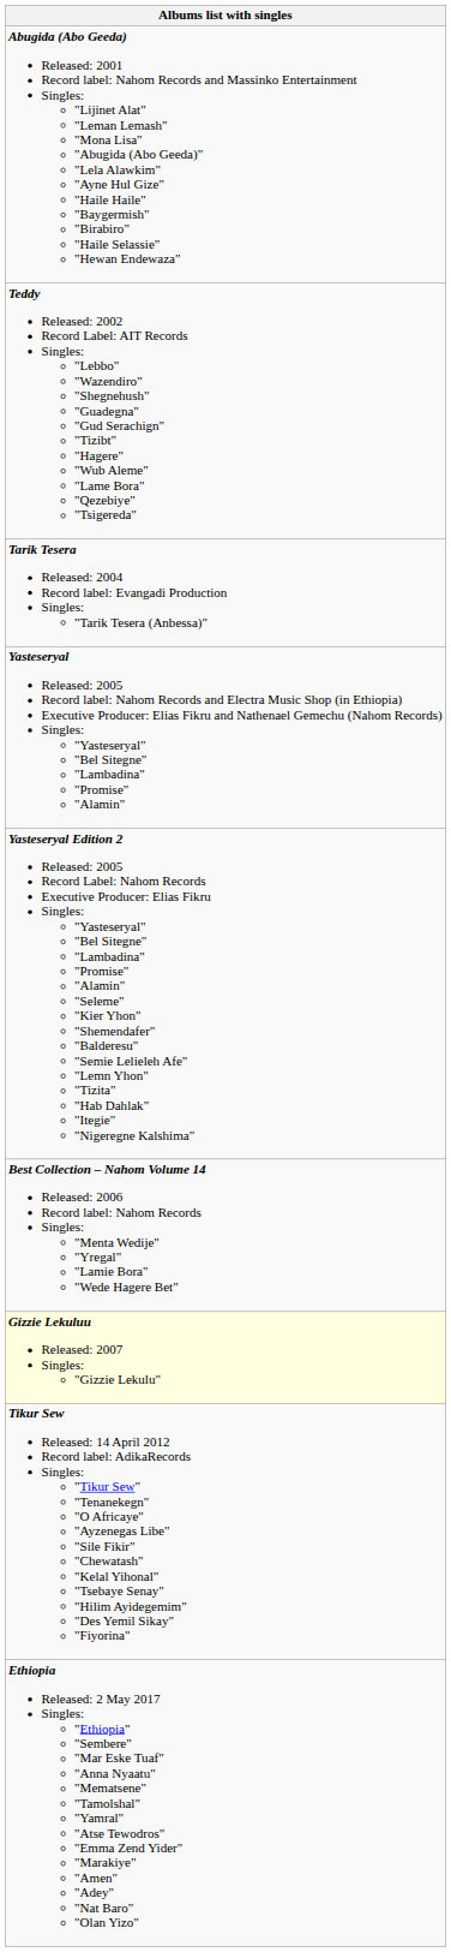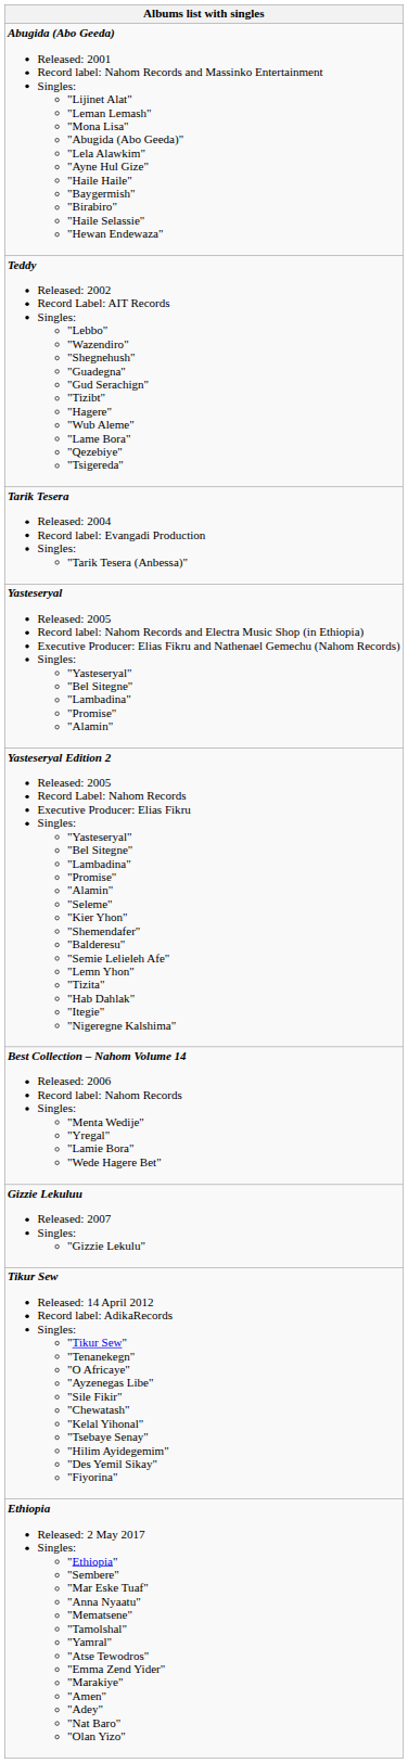row 8 | column 1: lightyellow background -> no background
